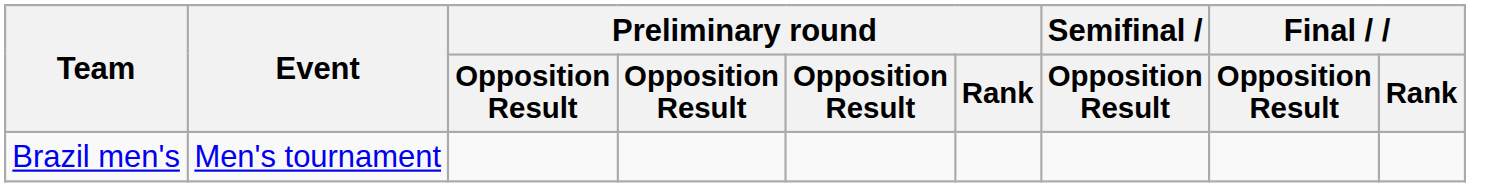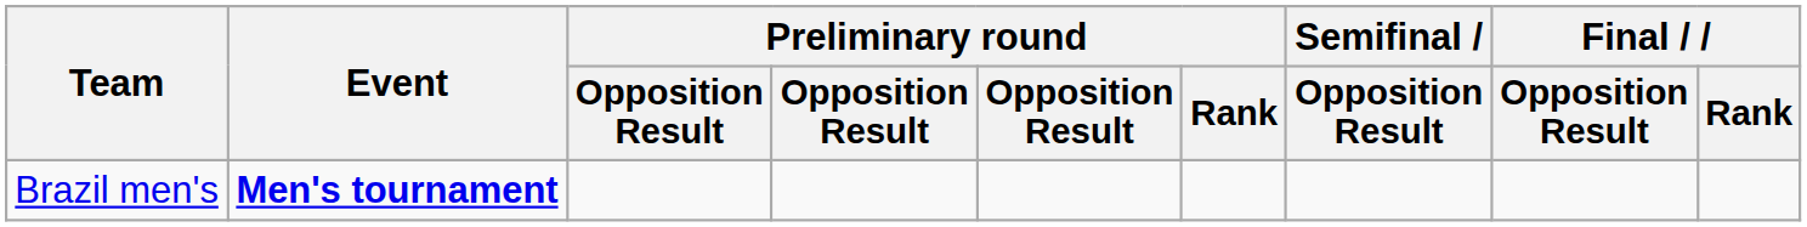Brazil men's | Event: normal -> bold
